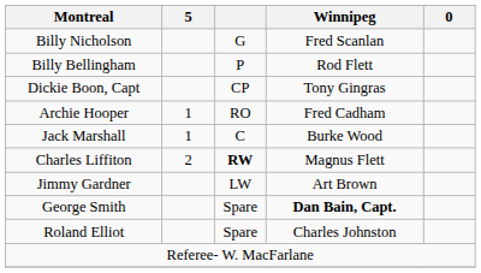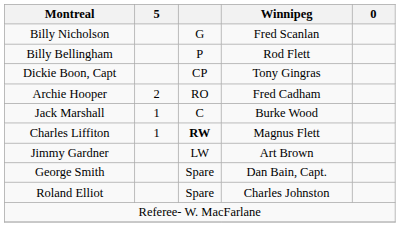Archie Hooper | 5: 1 -> 2
Charles Liffiton | 5: 2 -> 1
George Smith | Winnipeg: bold -> normal
